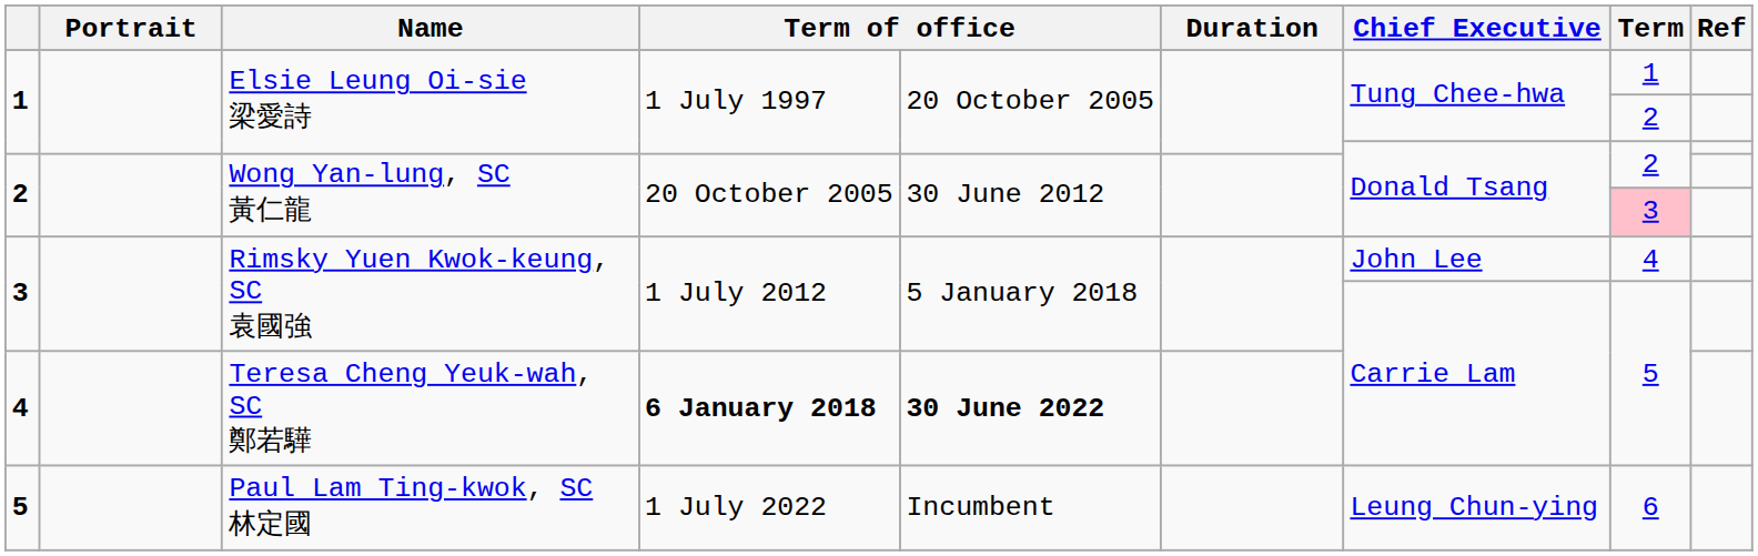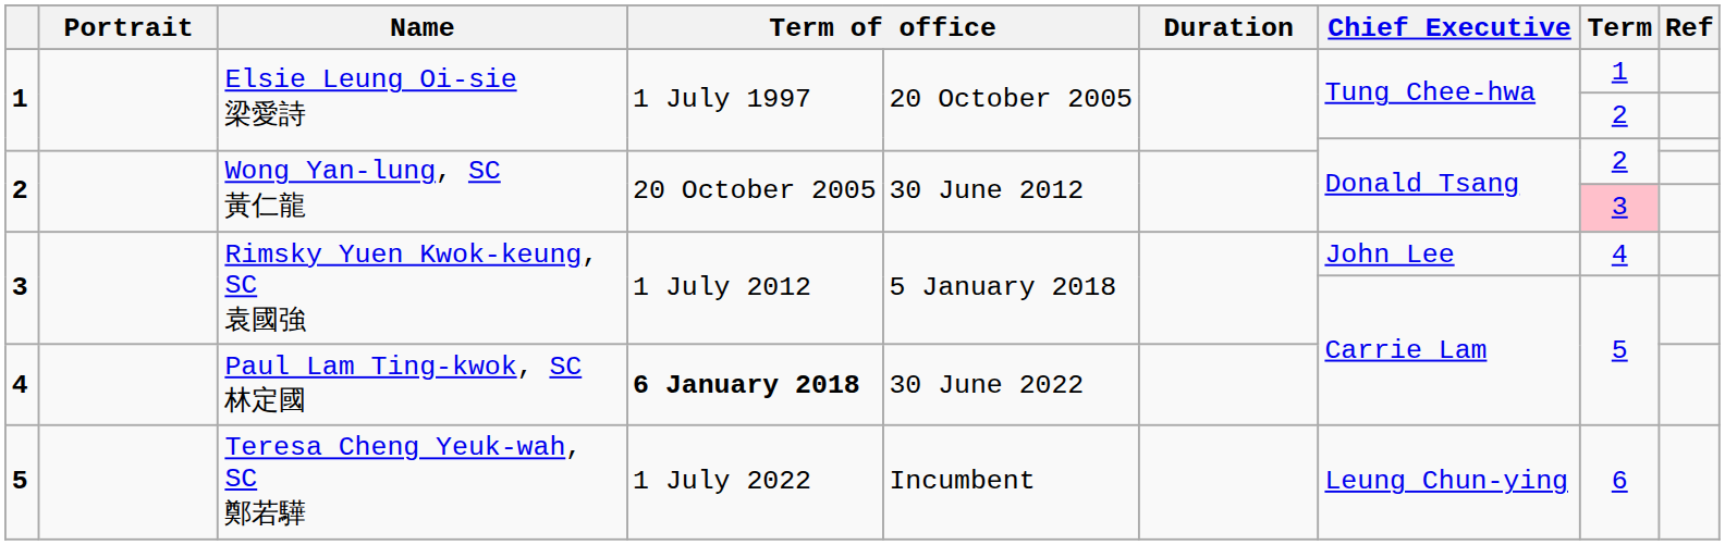row 9 | Name: Teresa Cheng Yeuk-wah, SC 鄭若驊 -> Paul Lam Ting-kwok, SC 林定國
row 9 | column 5: bold -> normal
row 10 | Name: Paul Lam Ting-kwok, SC 林定國 -> Teresa Cheng Yeuk-wah, SC 鄭若驊
